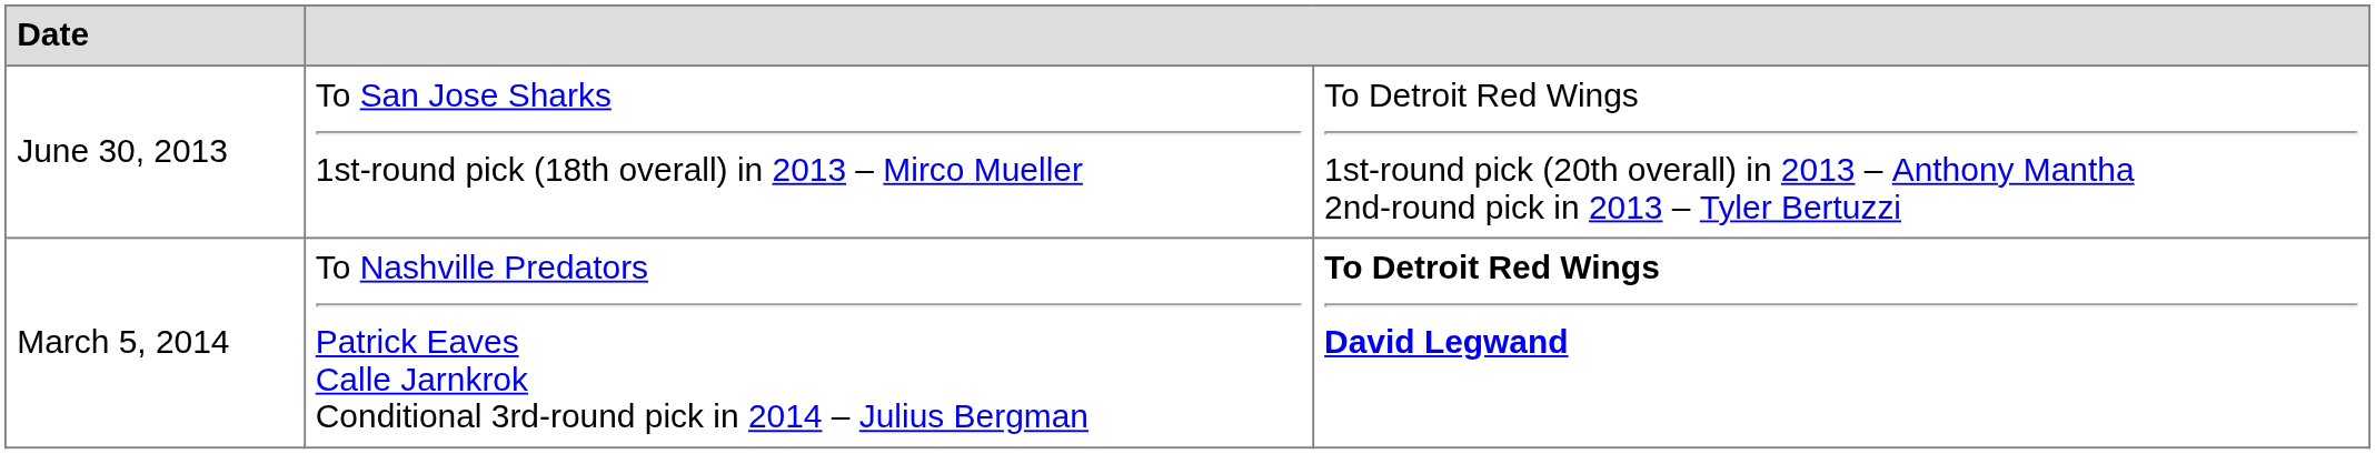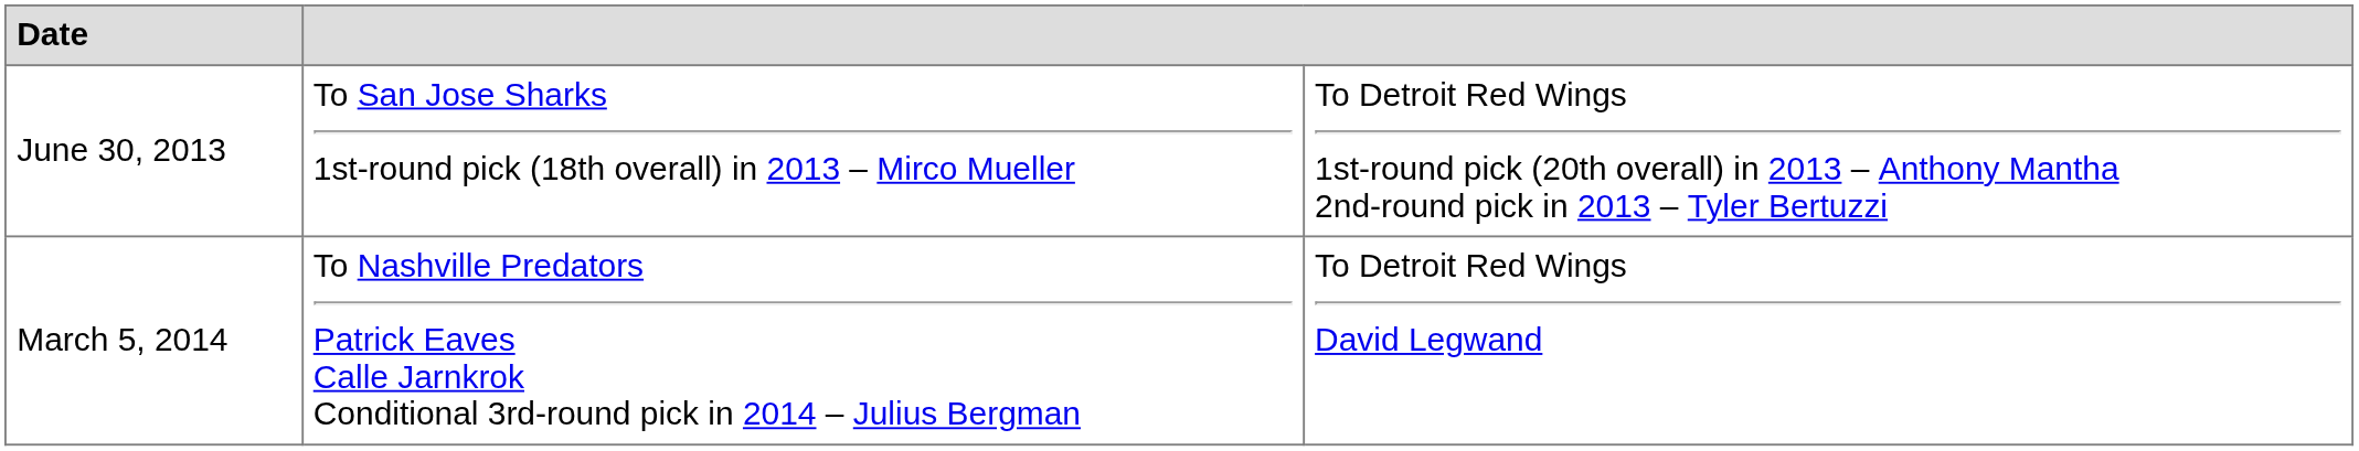March 5, 2014 | column 3: bold -> normal
